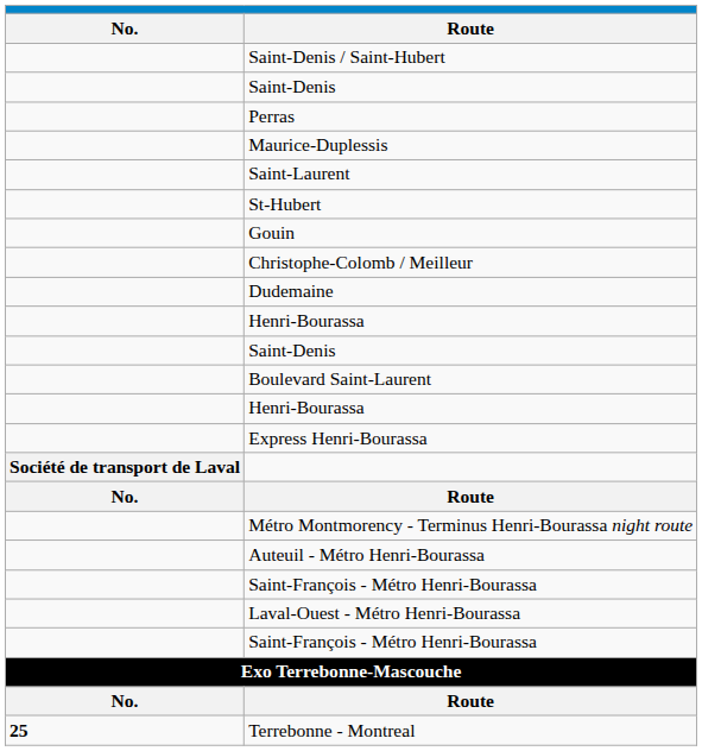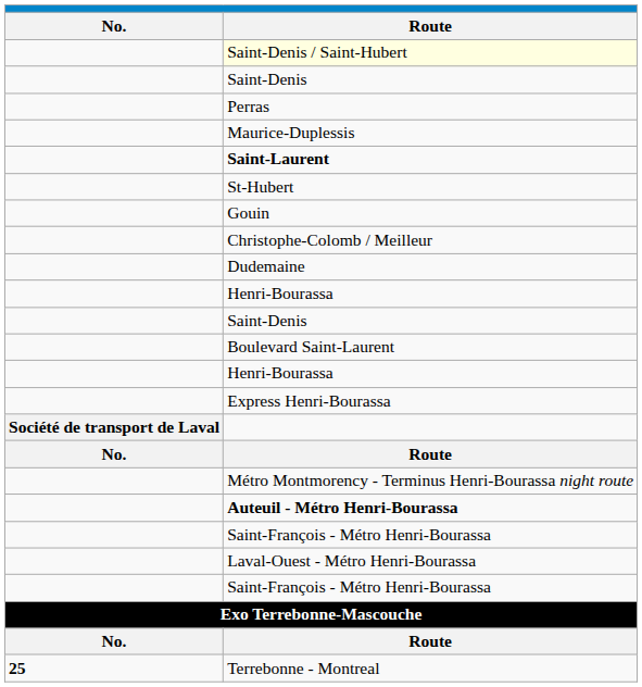Saint-Denis / Saint-Hubert | Route: no background -> lightyellow background
Saint-Laurent | Route: normal -> bold
Auteuil - Métro Henri-Bourassa | Route: normal -> bold
